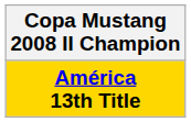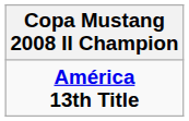row 2 | column 1: gold background -> no background
